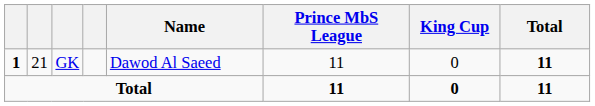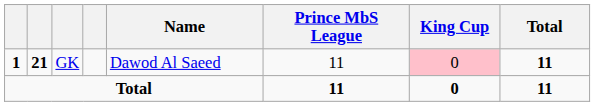1 | column 2: normal -> bold
1 | King Cup: no background -> pink background
